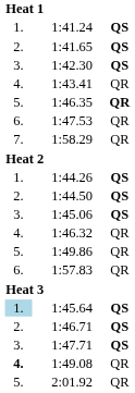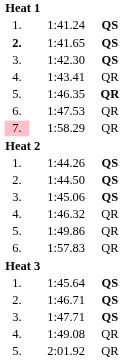1:41.65 | column 1: normal -> bold
1:58.29 | column 1: no background -> pink background
1:45.64 | column 1: lightblue background -> no background
1:49.08 | column 1: bold -> normal
